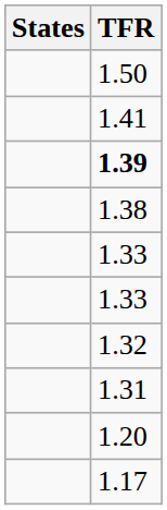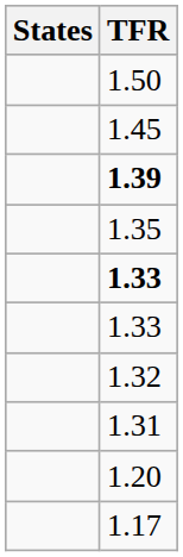row 3 | TFR: 1.41 -> 1.45
row 5 | TFR: 1.38 -> 1.35
row 6 | TFR: normal -> bold
